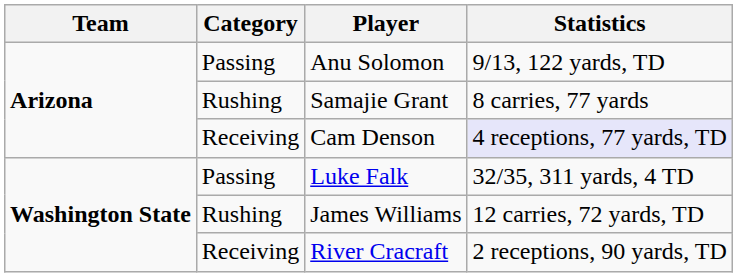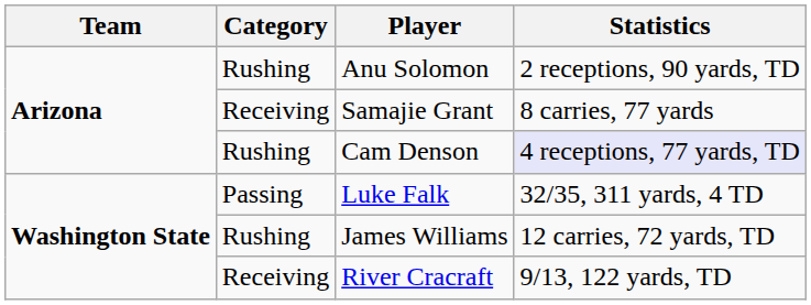Anu Solomon | Category: Passing -> Rushing
Anu Solomon | Statistics: 9/13, 122 yards, TD -> 2 receptions, 90 yards, TD
Samajie Grant | Category: Rushing -> Receiving
Cam Denson | Category: Receiving -> Rushing
River Cracraft | Statistics: 2 receptions, 90 yards, TD -> 9/13, 122 yards, TD
